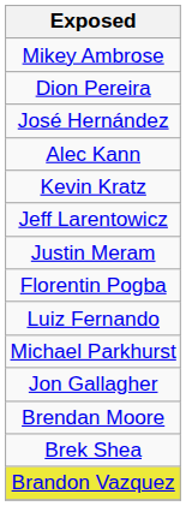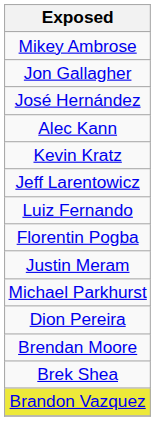row 3 | column 1: Dion Pereira -> Jon Gallagher
row 8 | column 1: Justin Meram -> Luiz Fernando
row 10 | column 1: Luiz Fernando -> Justin Meram
row 12 | column 1: Jon Gallagher -> Dion Pereira
